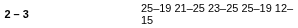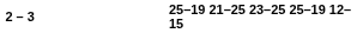row 1 | column 2: normal -> bold
